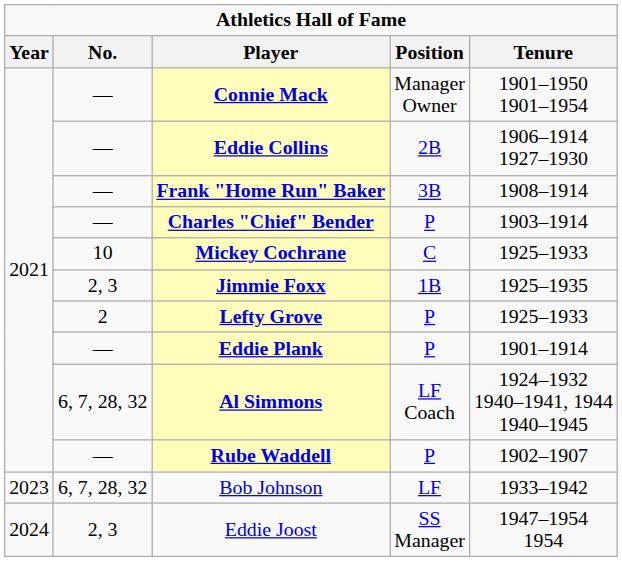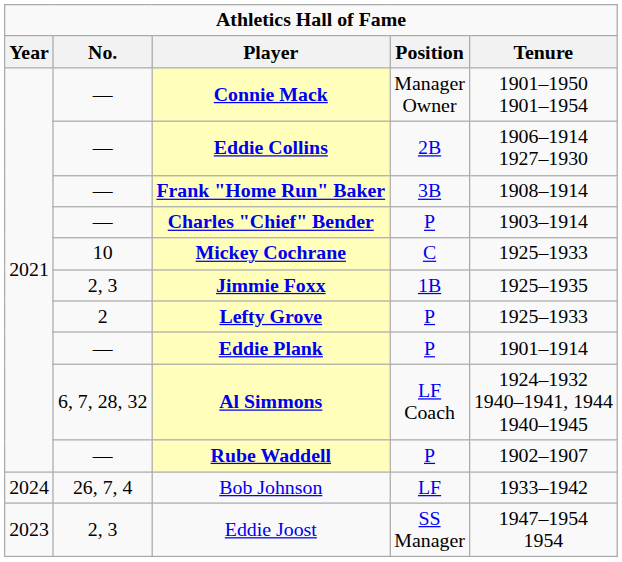Bob Johnson | Year: 2023 -> 2024
Bob Johnson | No.: 6, 7, 28, 32 -> 26, 7, 4
Eddie Joost | Year: 2024 -> 2023
